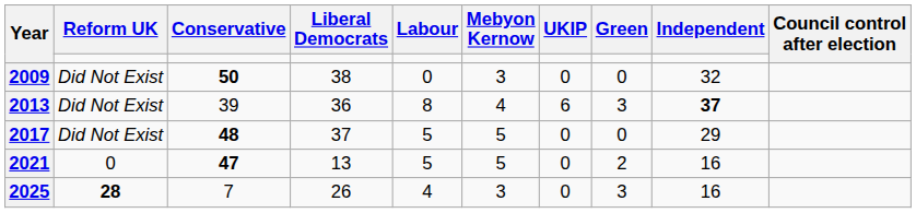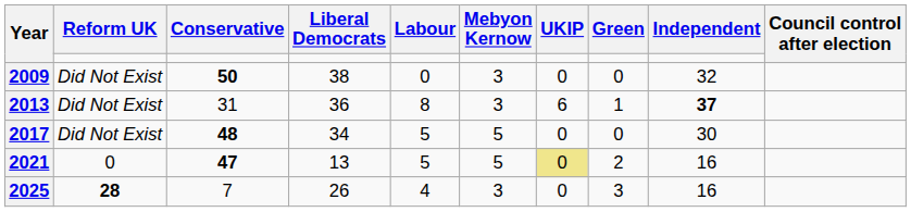2013 | Conservative: 39 -> 31
2013 | Mebyon Kernow: 4 -> 3
2013 | Green: 3 -> 1
2017 | Liberal Democrats: 37 -> 34
2017 | Independent: 29 -> 30
2021 | UKIP: no background -> khaki background
